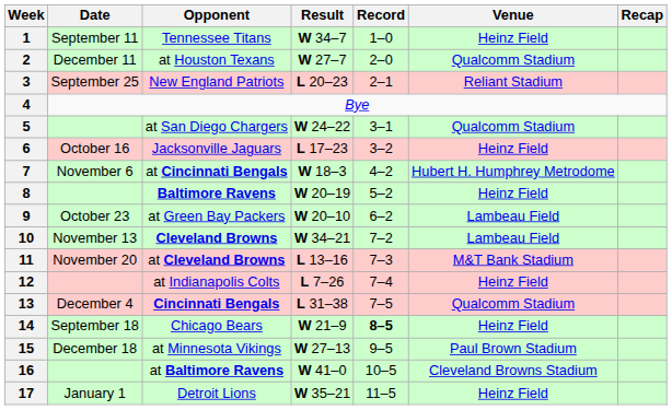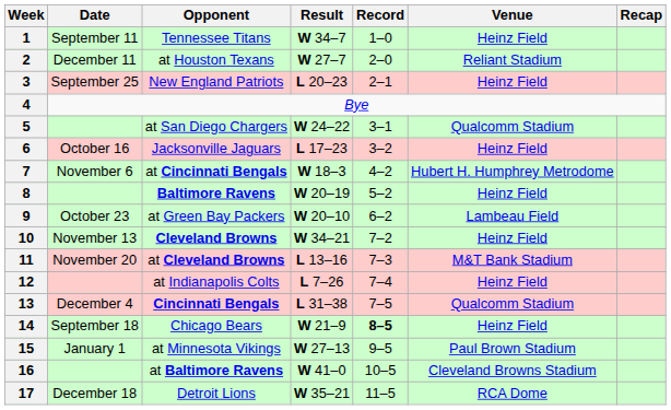2 | Venue: Qualcomm Stadium -> Reliant Stadium
3 | Venue: Reliant Stadium -> Heinz Field
10 | Venue: Lambeau Field -> Heinz Field
15 | Date: December 18 -> January 1
17 | Date: January 1 -> December 18
17 | Venue: Heinz Field -> RCA Dome
